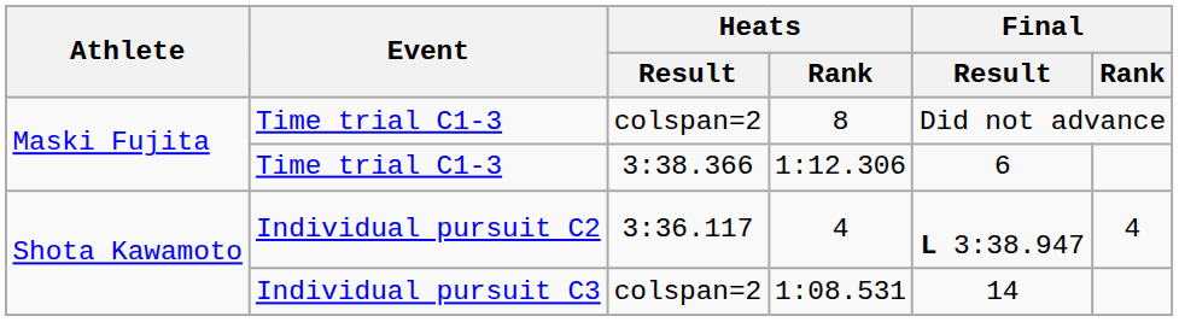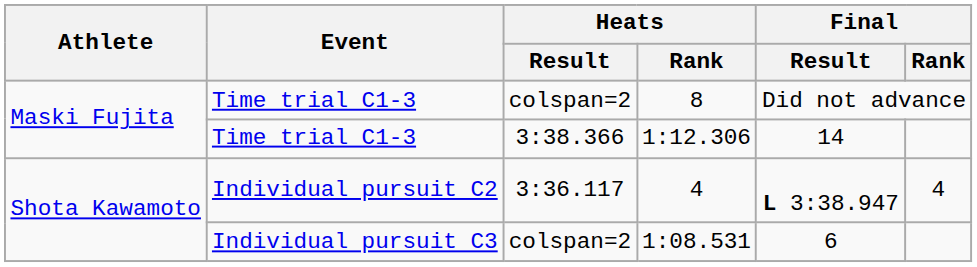1:12.306 | Final / Result: 6 -> 14
1:08.531 | Final / Result: 14 -> 6
